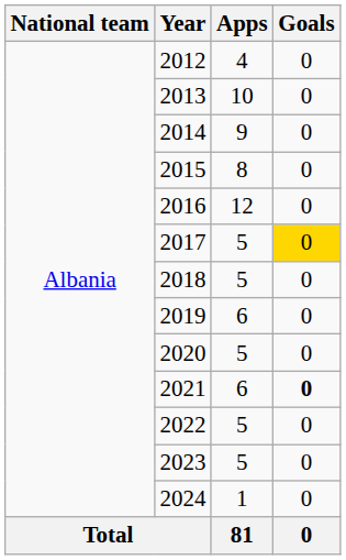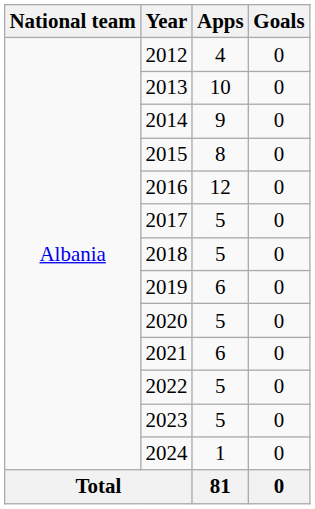2017 | Goals: gold background -> no background
2021 | Goals: bold -> normal
